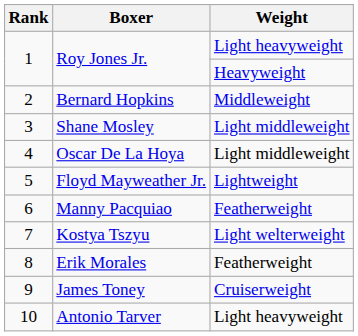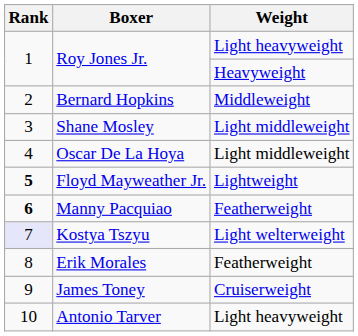Floyd Mayweather Jr. | Rank: normal -> bold
Manny Pacquiao | Rank: normal -> bold
Kostya Tszyu | Rank: no background -> lavender background
